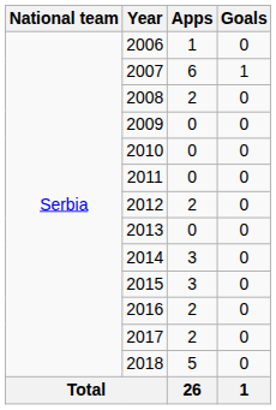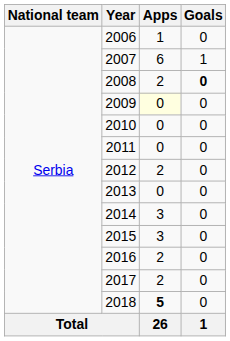2008 | Goals: normal -> bold
2009 | Apps: no background -> lightyellow background
2018 | Apps: normal -> bold
